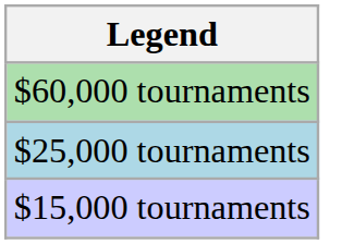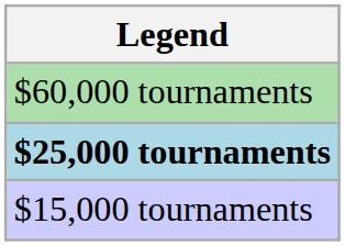row 3 | column 1: normal -> bold
